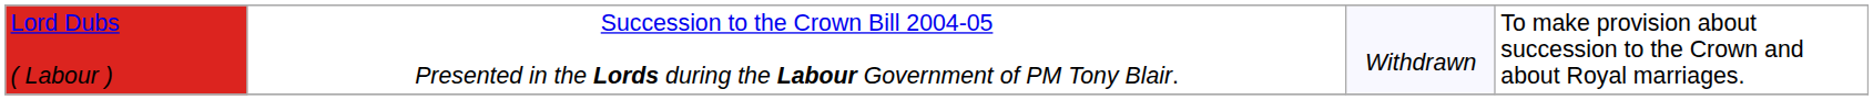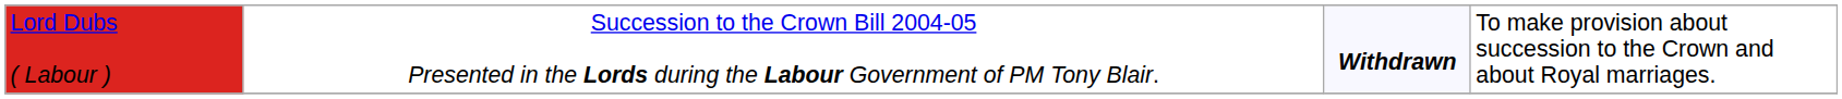Lord Dubs ( Labour ) | column 3: normal -> bold
